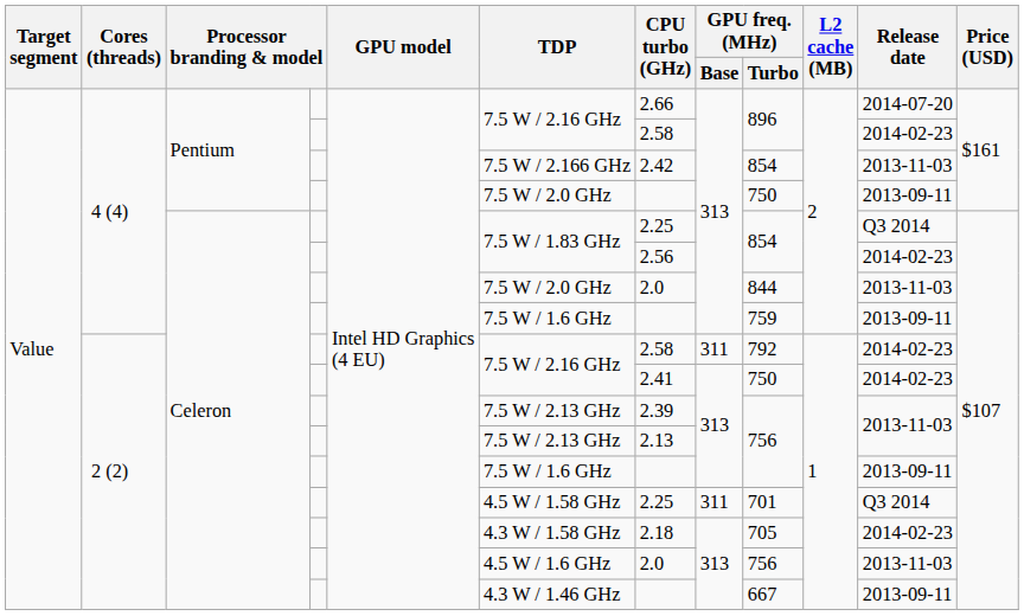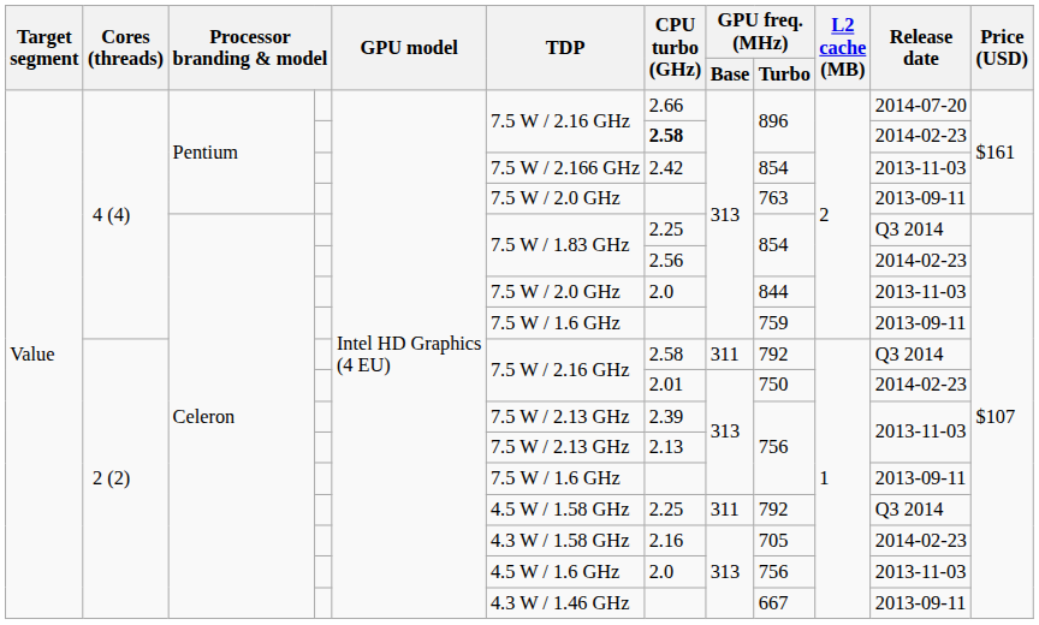row 4 | CPU turbo (GHz): normal -> bold
row 6 | GPU freq. (MHz) / Turbo: 750 -> 763
row 11 | Release date: 2014-02-23 -> Q3 2014
row 12 | CPU turbo (GHz): 2.41 -> 2.01
row 16 | GPU freq. (MHz) / Turbo: 701 -> 792
row 17 | CPU turbo (GHz): 2.18 -> 2.16
